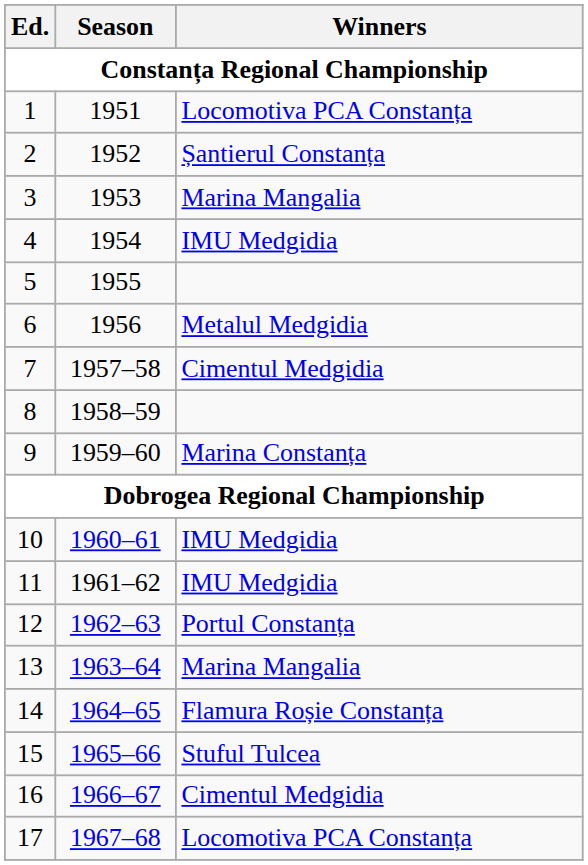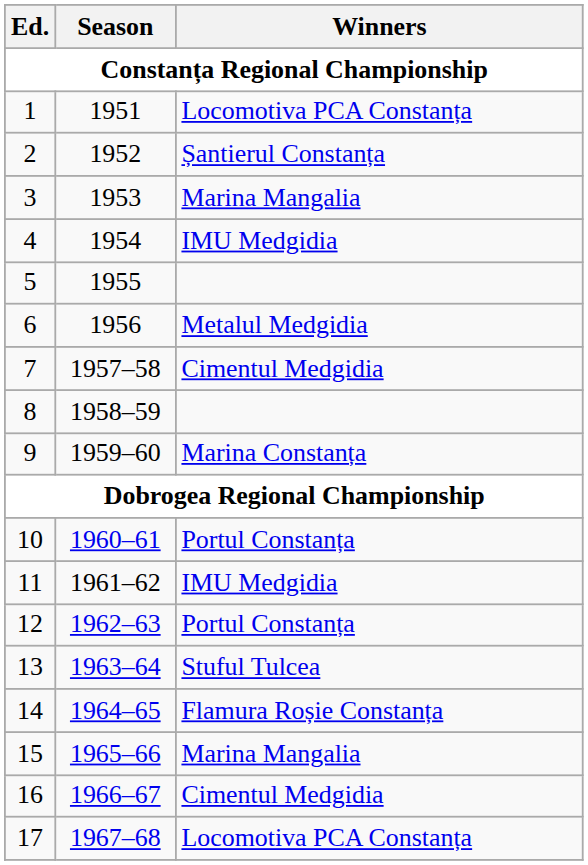10 | Winners: IMU Medgidia -> Portul Constanța
13 | Winners: Marina Mangalia -> Stuful Tulcea
15 | Winners: Stuful Tulcea -> Marina Mangalia
